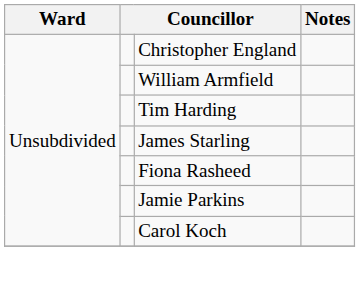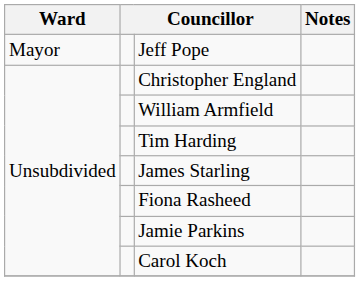+ row: Mayor | Jeff Pope
